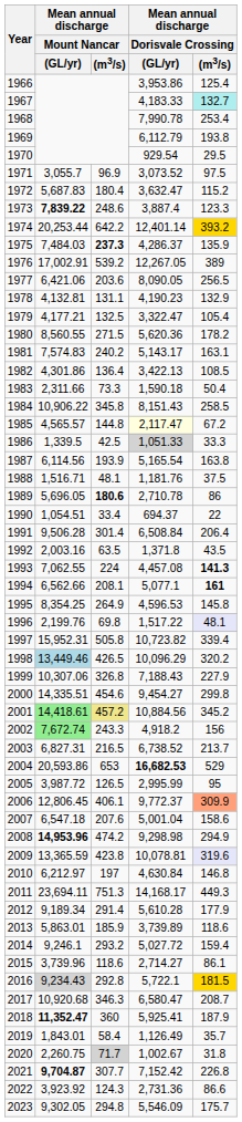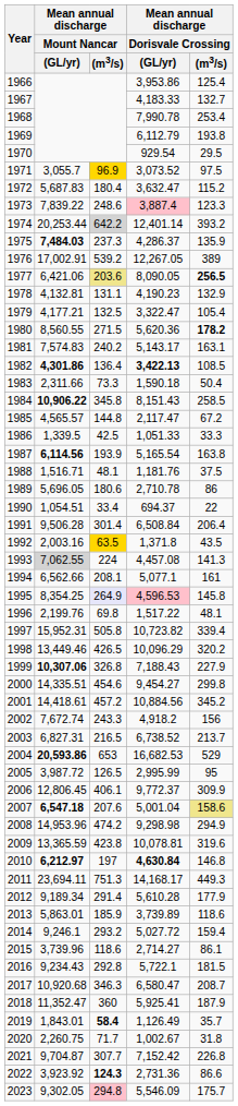1967 | Mean annual discharge / Dorisvale Crossing / (m3/s): paleturquoise background -> no background
1971 | Mean annual discharge / Mount Nancar / (m3/s): no background -> gold background
1973 | Mean annual discharge / Mount Nancar / (GL/yr): bold -> normal
1973 | Mean annual discharge / Dorisvale Crossing / (GL/yr): no background -> pink background
1974 | Mean annual discharge / Mount Nancar / (m3/s): no background -> lightgrey background
1974 | Mean annual discharge / Dorisvale Crossing / (m3/s): gold background -> no background
1975 | Mean annual discharge / Mount Nancar / (GL/yr): normal -> bold
1975 | Mean annual discharge / Mount Nancar / (m3/s): bold -> normal
1977 | Mean annual discharge / Mount Nancar / (m3/s): no background -> khaki background
1977 | Mean annual discharge / Dorisvale Crossing / (m3/s): normal -> bold
1980 | Mean annual discharge / Dorisvale Crossing / (m3/s): normal -> bold
1982 | Mean annual discharge / Mount Nancar / (GL/yr): normal -> bold
1982 | Mean annual discharge / Dorisvale Crossing / (GL/yr): normal -> bold
1984 | Mean annual discharge / Mount Nancar / (GL/yr): normal -> bold
1985 | Mean annual discharge / Dorisvale Crossing / (GL/yr): lightyellow background -> no background
1986 | Mean annual discharge / Dorisvale Crossing / (GL/yr): lightgrey background -> no background
1987 | Mean annual discharge / Mount Nancar / (GL/yr): normal -> bold
1989 | Mean annual discharge / Mount Nancar / (m3/s): bold -> normal
1992 | Mean annual discharge / Mount Nancar / (m3/s): no background -> gold background
1993 | Mean annual discharge / Mount Nancar / (GL/yr): no background -> lightgrey background
1993 | Mean annual discharge / Dorisvale Crossing / (m3/s): bold -> normal
1994 | Mean annual discharge / Dorisvale Crossing / (m3/s): bold -> normal
1995 | Mean annual discharge / Mount Nancar / (m3/s): no background -> lavender background
1995 | Mean annual discharge / Dorisvale Crossing / (GL/yr): no background -> pink background
1996 | Mean annual discharge / Dorisvale Crossing / (m3/s): lavender background -> no background
1998 | Mean annual discharge / Mount Nancar / (GL/yr): lightblue background -> no background
1999 | Mean annual discharge / Mount Nancar / (GL/yr): normal -> bold
2001 | Mean annual discharge / Mount Nancar / (GL/yr): lightgreen background -> no background
2001 | Mean annual discharge / Mount Nancar / (m3/s): khaki background -> no background
2002 | Mean annual discharge / Mount Nancar / (GL/yr): lightgreen background -> no background
2004 | Mean annual discharge / Mount Nancar / (GL/yr): normal -> bold
2004 | Mean annual discharge / Dorisvale Crossing / (GL/yr): bold -> normal
2006 | Mean annual discharge / Dorisvale Crossing / (m3/s): lightsalmon background -> no background
2007 | Mean annual discharge / Mount Nancar / (GL/yr): normal -> bold
2007 | Mean annual discharge / Dorisvale Crossing / (m3/s): no background -> khaki background
2008 | Mean annual discharge / Mount Nancar / (GL/yr): bold -> normal
2009 | Mean annual discharge / Dorisvale Crossing / (m3/s): lavender background -> no background
2010 | Mean annual discharge / Mount Nancar / (GL/yr): normal -> bold
2010 | Mean annual discharge / Dorisvale Crossing / (GL/yr): normal -> bold
2016 | Mean annual discharge / Mount Nancar / (GL/yr): lightgrey background -> no background
2016 | Mean annual discharge / Dorisvale Crossing / (m3/s): gold background -> no background
2018 | Mean annual discharge / Mount Nancar / (GL/yr): bold -> normal
2019 | Mean annual discharge / Mount Nancar / (m3/s): normal -> bold
2020 | Mean annual discharge / Mount Nancar / (m3/s): lightgrey background -> no background
2021 | Mean annual discharge / Mount Nancar / (GL/yr): bold -> normal
2022 | Mean annual discharge / Mount Nancar / (m3/s): normal -> bold
2023 | Mean annual discharge / Mount Nancar / (m3/s): no background -> pink background
